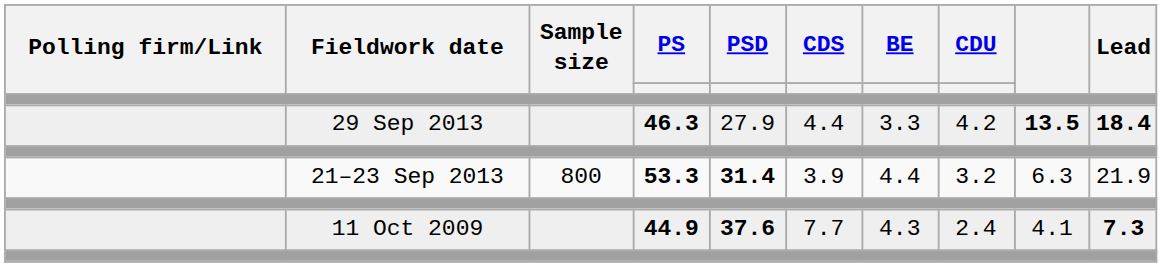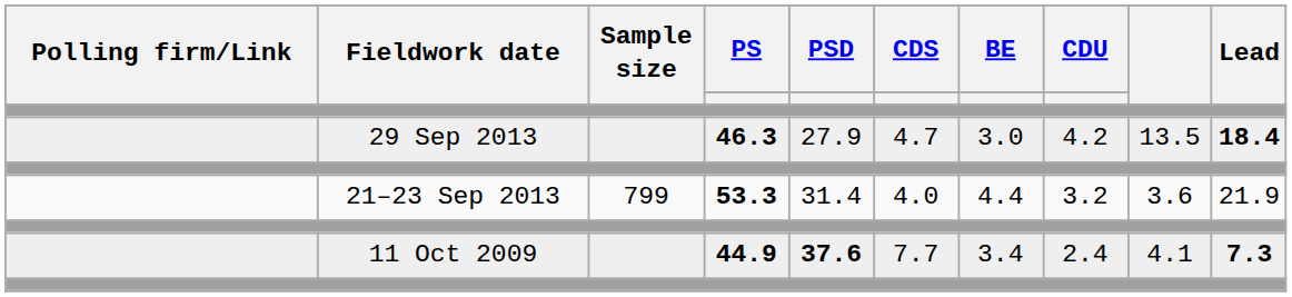29 Sep 2013 | CDS: 4.4 -> 4.7
29 Sep 2013 | BE: 3.3 -> 3.0
29 Sep 2013 | column 9: bold -> normal
21–23 Sep 2013 | Sample size: 800 -> 799
21–23 Sep 2013 | PSD: bold -> normal
21–23 Sep 2013 | CDS: 3.9 -> 4.0
21–23 Sep 2013 | column 9: 6.3 -> 3.6
11 Oct 2009 | BE: 4.3 -> 3.4
